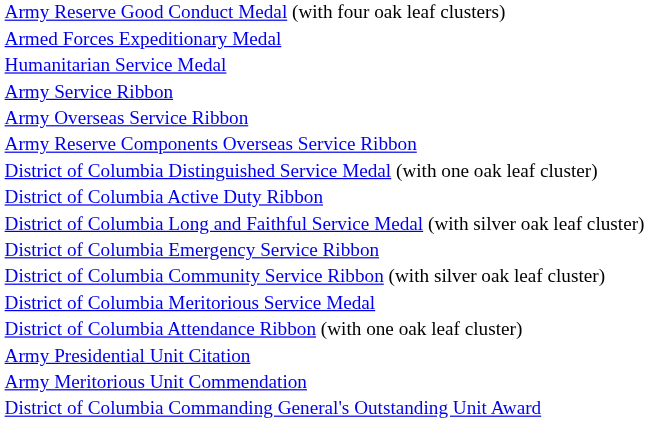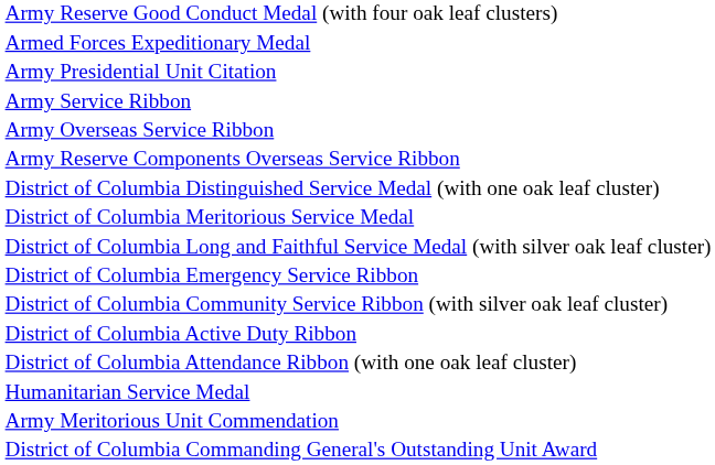row 3 | column 1: Humanitarian Service Medal -> Army Presidential Unit Citation
row 8 | column 1: District of Columbia Active Duty Ribbon -> District of Columbia Meritorious Service Medal
row 12 | column 1: District of Columbia Meritorious Service Medal -> District of Columbia Active Duty Ribbon
row 14 | column 1: Army Presidential Unit Citation -> Humanitarian Service Medal
